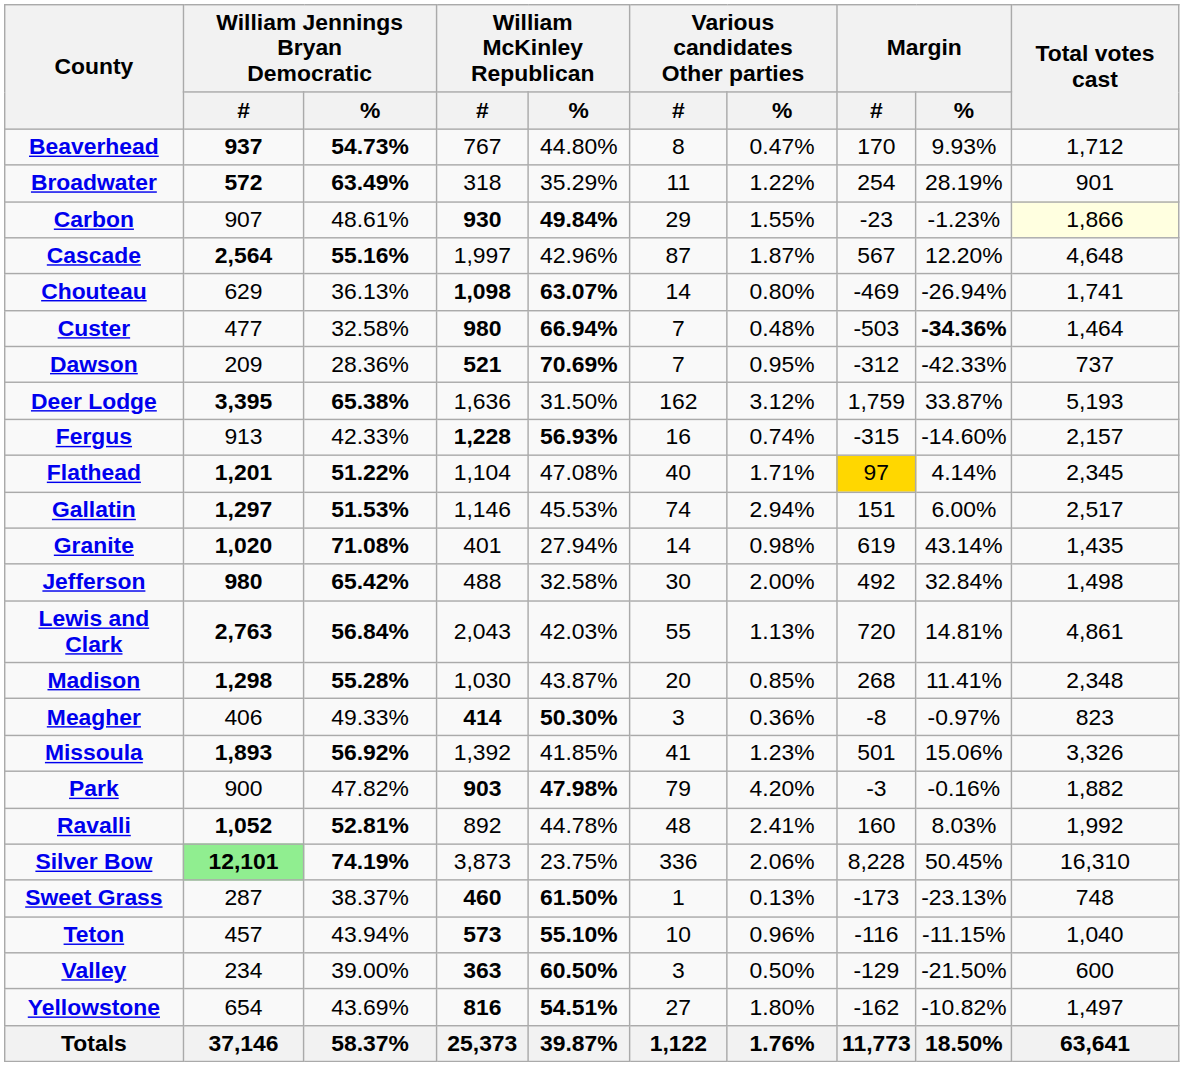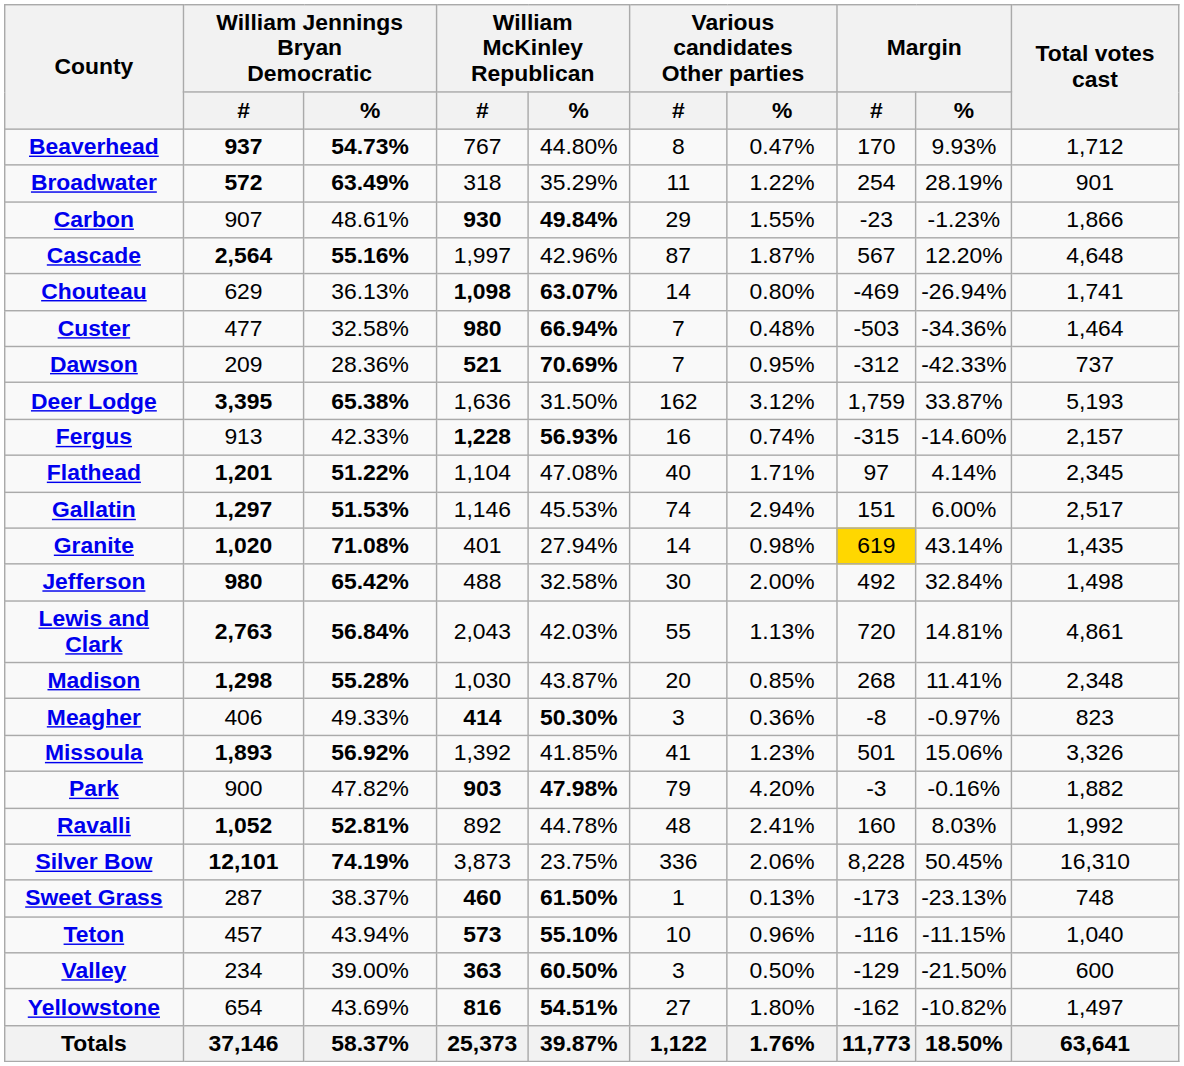Carbon | Total votes cast: lightyellow background -> no background
Custer | Margin / %: bold -> normal
Flathead | Margin / #: gold background -> no background
Granite | Margin / #: no background -> gold background
Silver Bow | William Jennings Bryan Democratic / #: lightgreen background -> no background
